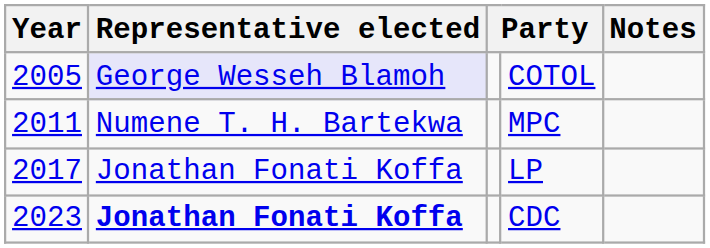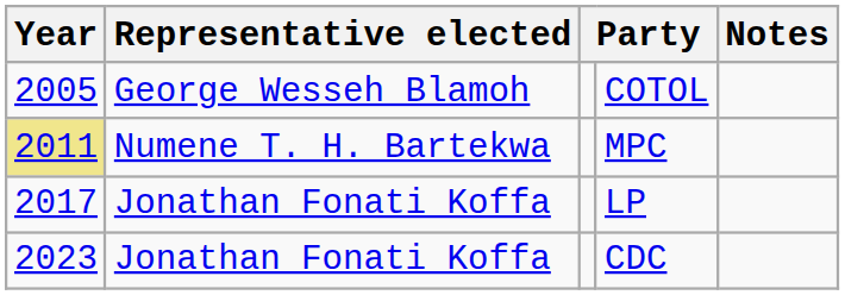COTOL | Representative elected: lavender background -> no background
MPC | Year: no background -> khaki background
CDC | Representative elected: bold -> normal
